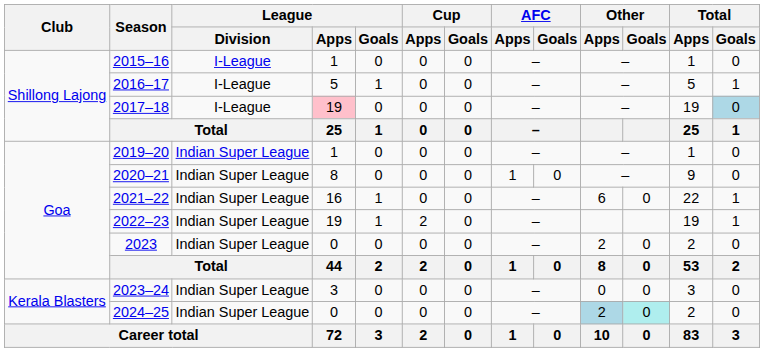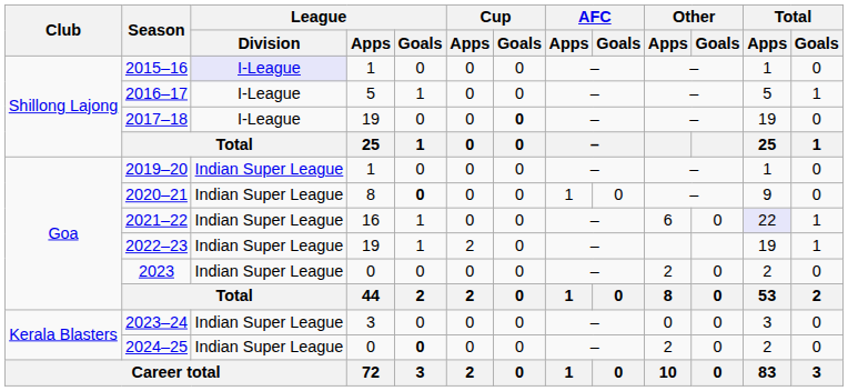2015–16 | League / Division: no background -> lavender background
2017–18 | League / Apps: pink background -> no background
2017–18 | Cup / Goals: normal -> bold
2017–18 | Total / Goals: lightblue background -> no background
2020–21 | League / Goals: normal -> bold
2021–22 | Total / Apps: no background -> lavender background
2024–25 | League / Goals: normal -> bold
2024–25 | Other / Apps: lightblue background -> no background
2024–25 | Other / Goals: paleturquoise background -> no background
